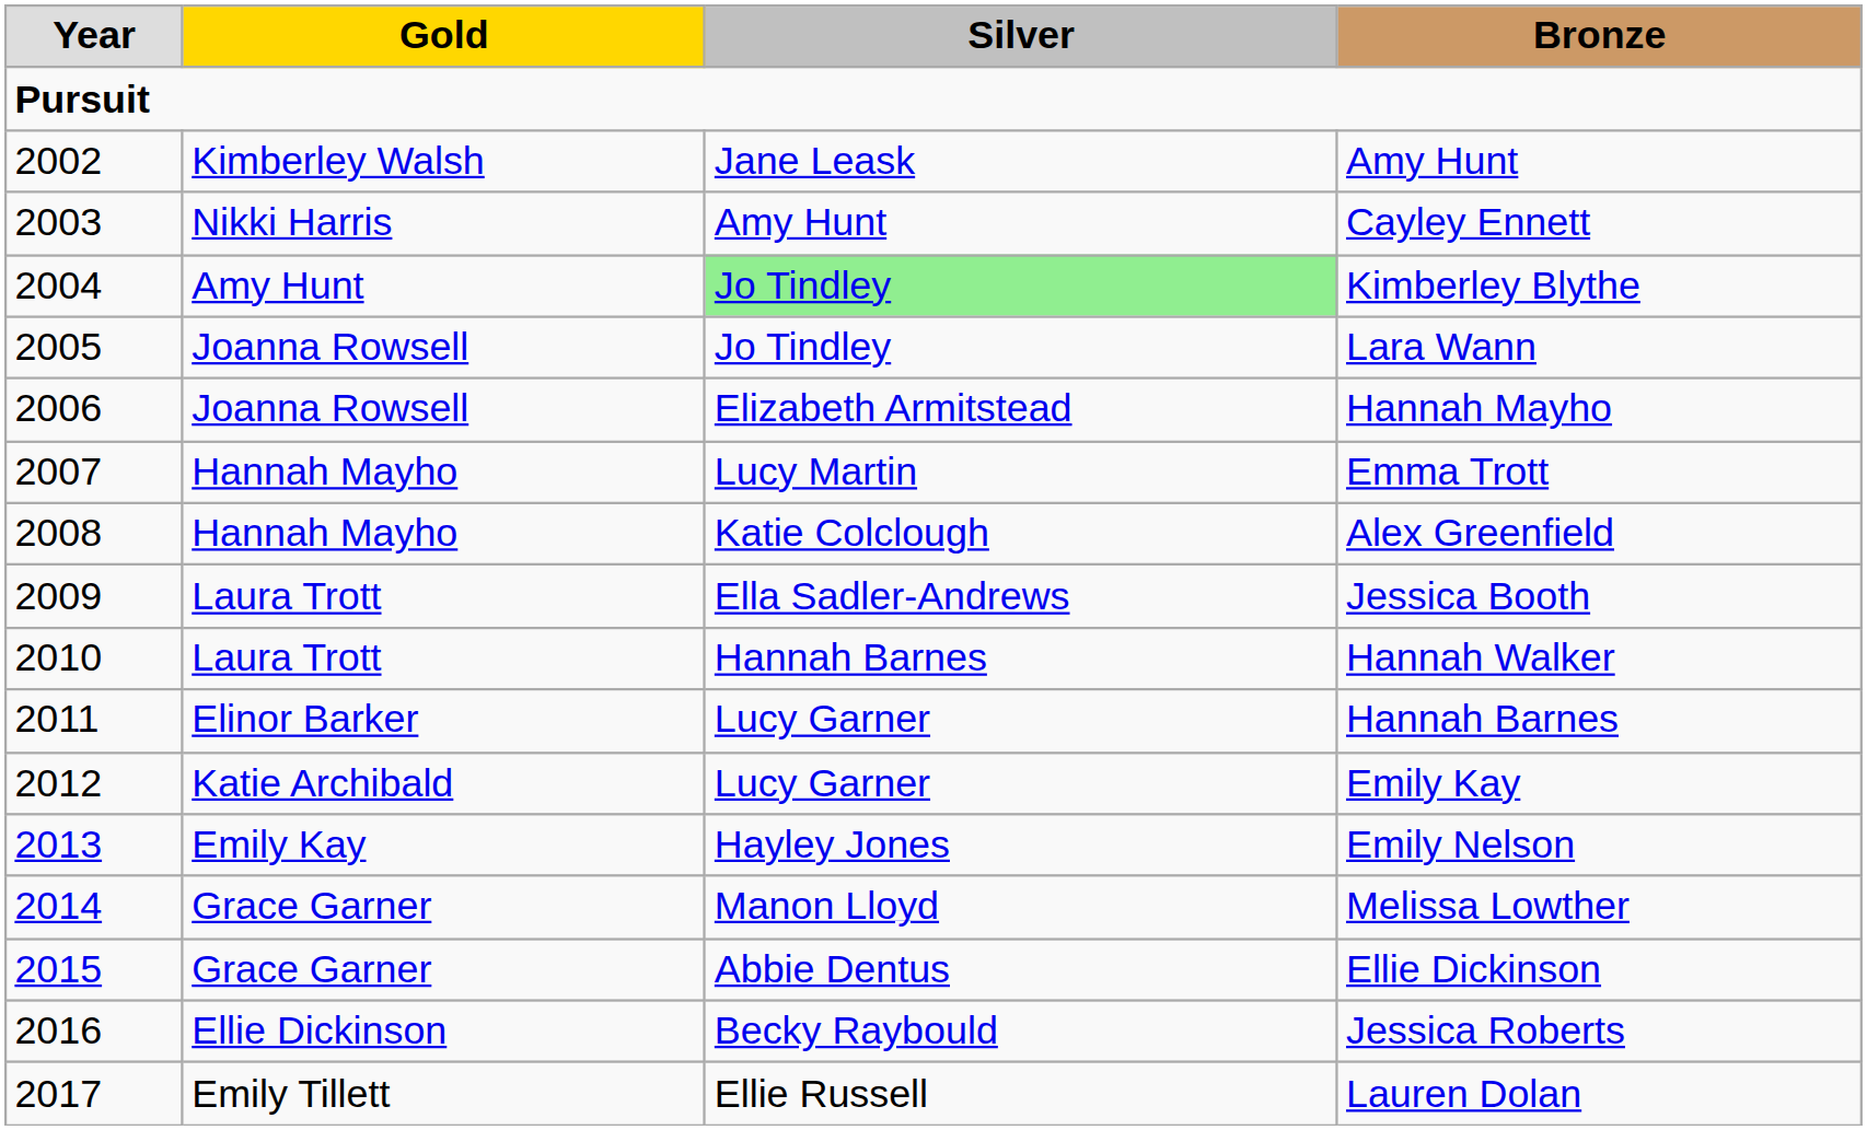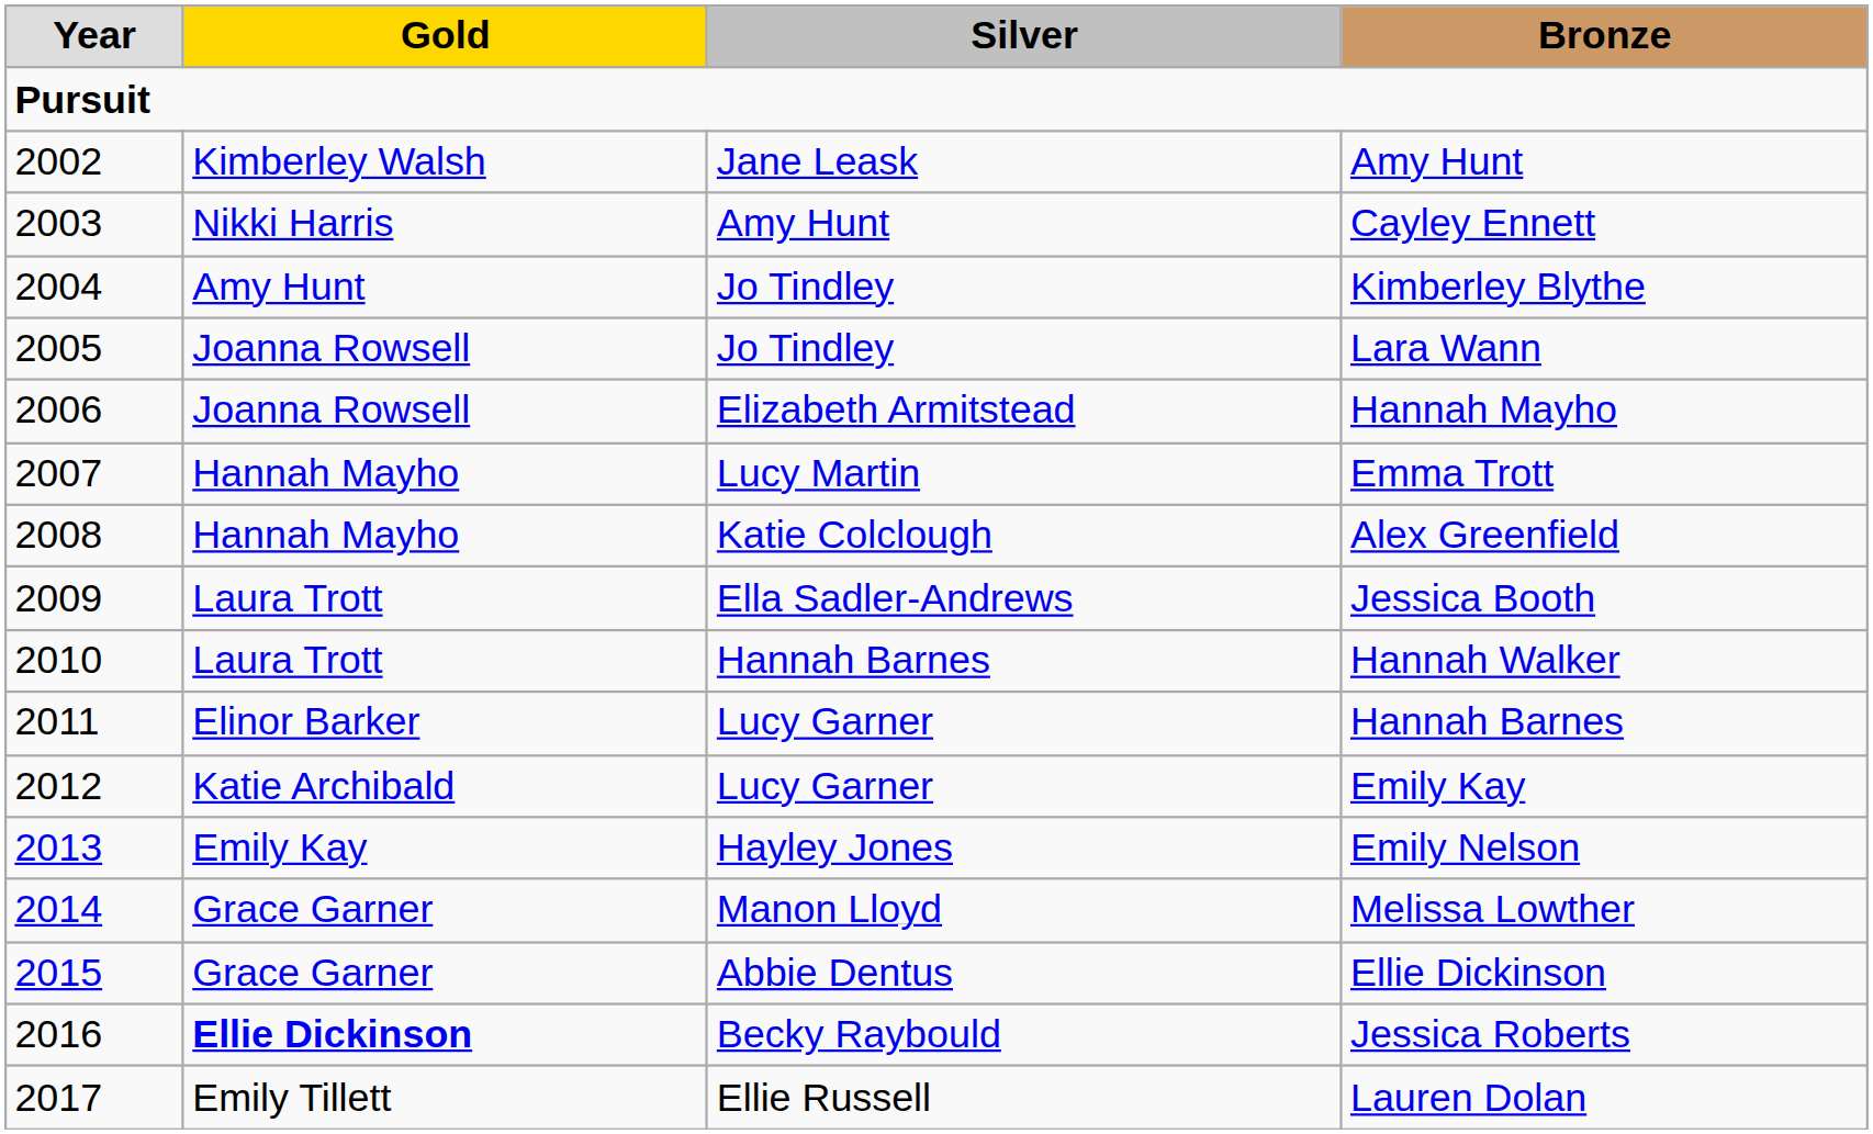Kimberley Blythe | column 3: lightgreen background -> no background
Jessica Roberts | column 2: normal -> bold
